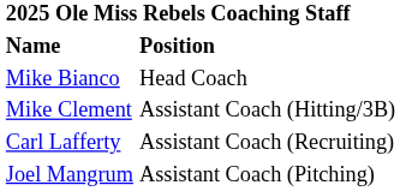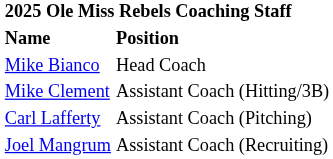Carl Lafferty | Position: Assistant Coach (Recruiting) -> Assistant Coach (Pitching)
Joel Mangrum | Position: Assistant Coach (Pitching) -> Assistant Coach (Recruiting)
